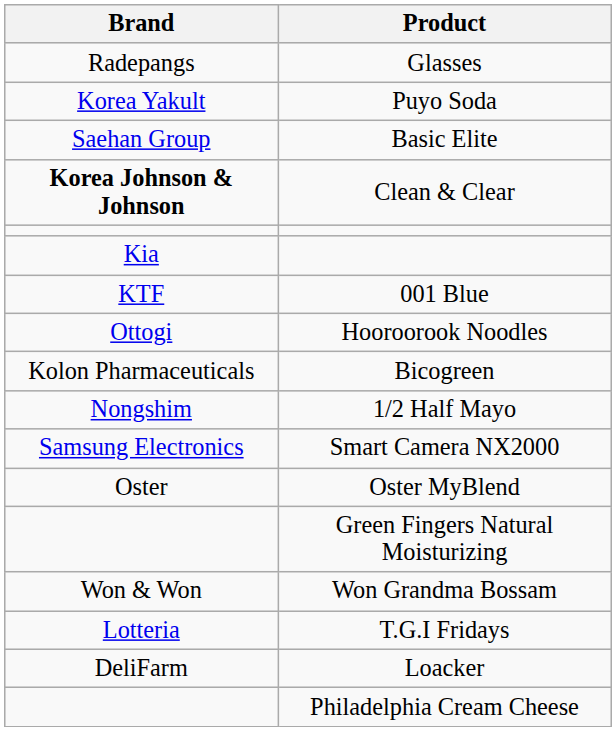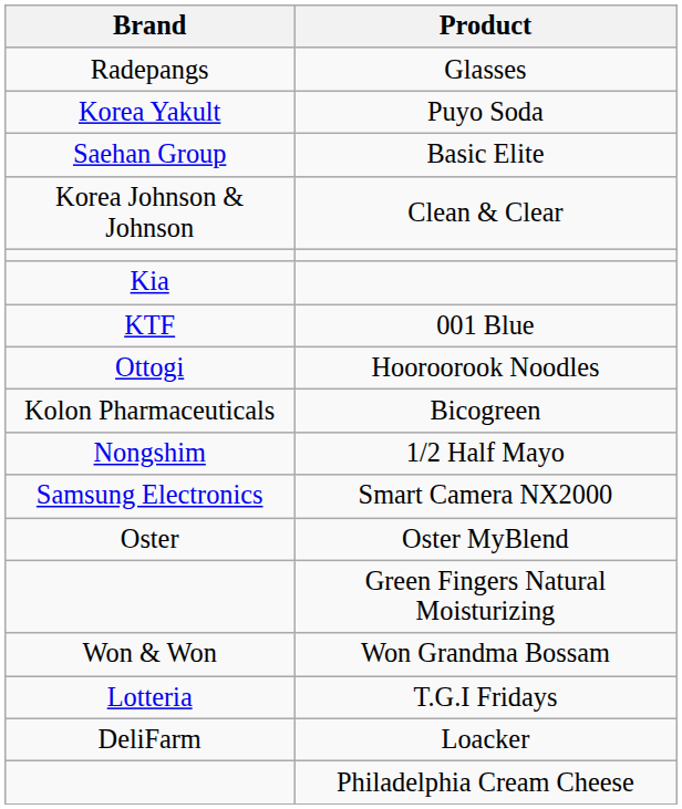row 5 | Brand: bold -> normal
